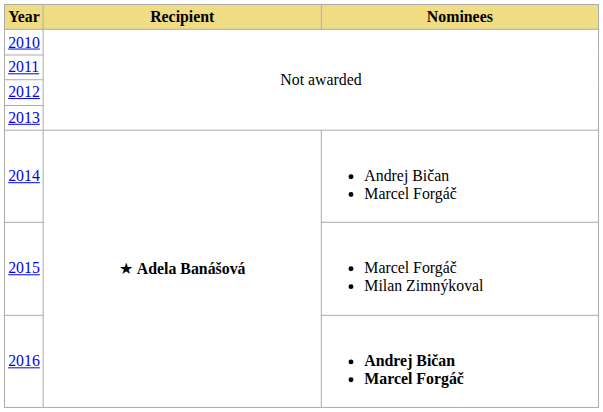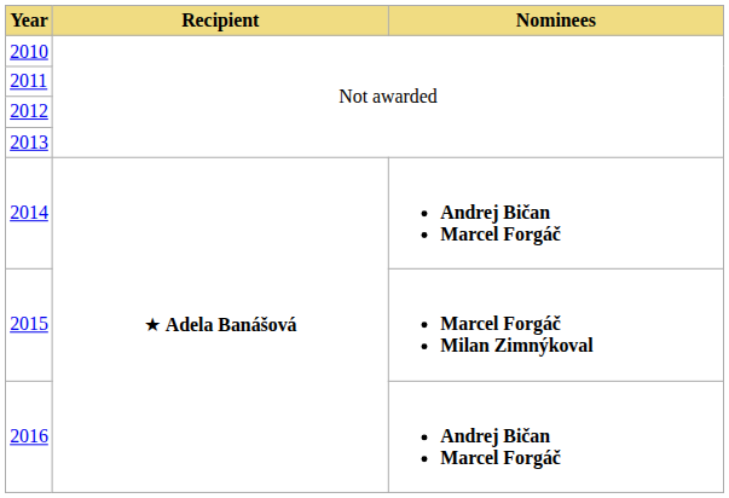2014 | Nominees: normal -> bold
2015 | Nominees: normal -> bold
